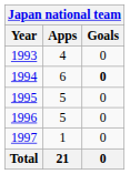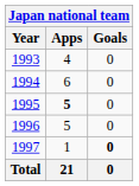1994 | Goals: bold -> normal
1995 | Apps: normal -> bold
1997 | Goals: normal -> bold
